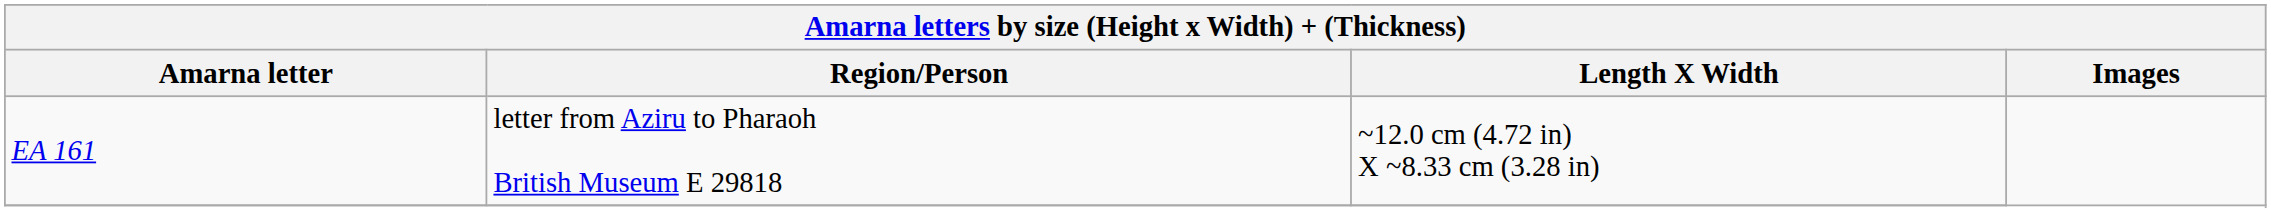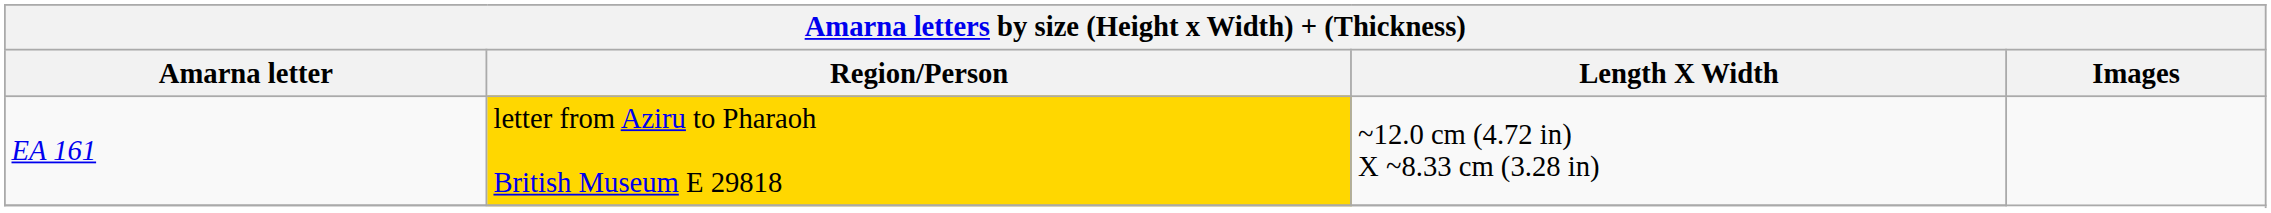EA 161 | Region/Person: no background -> gold background
